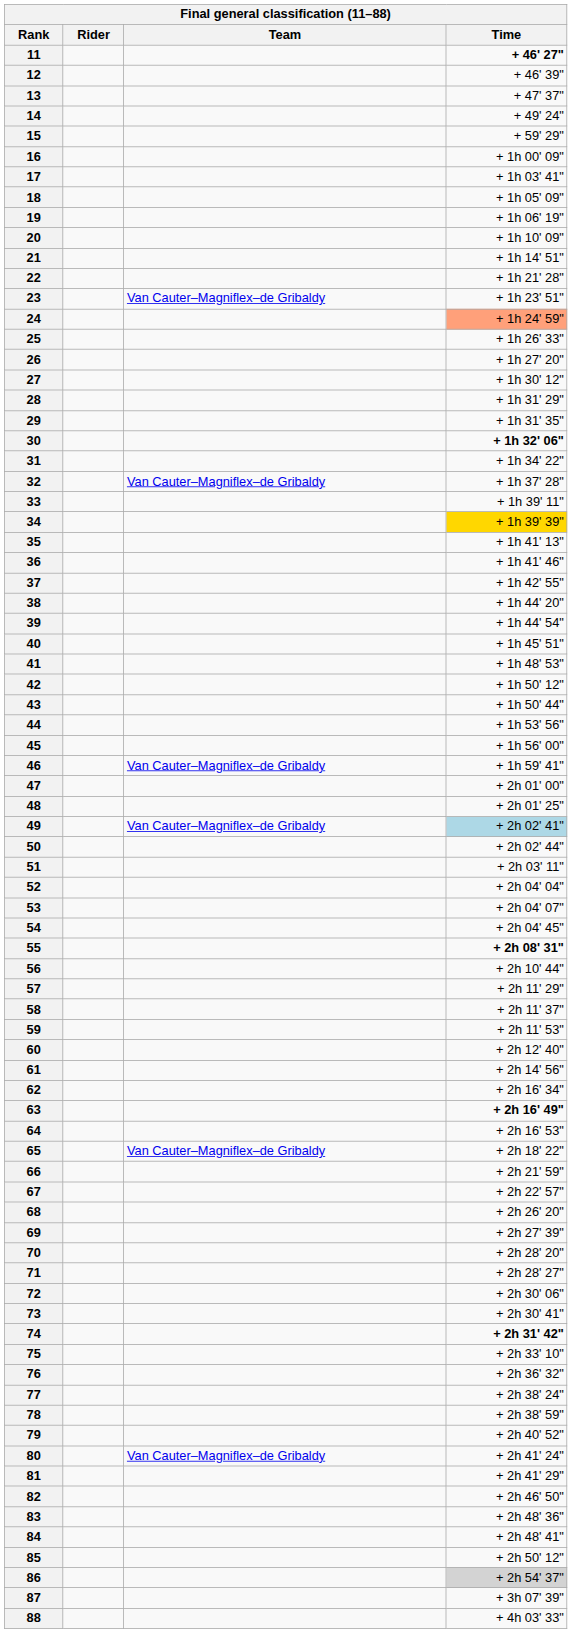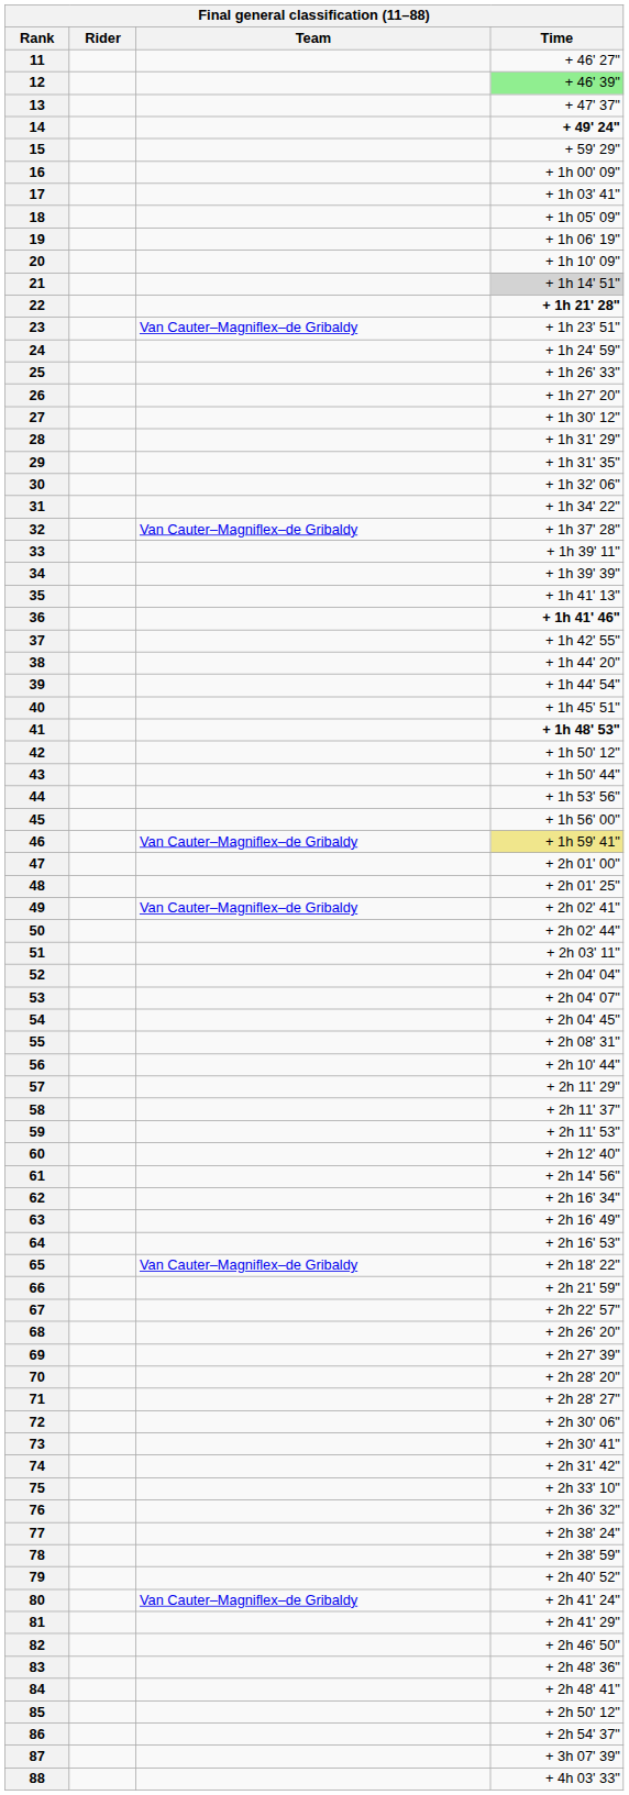11 | Time: bold -> normal
12 | Time: no background -> lightgreen background
14 | Time: normal -> bold
21 | Time: no background -> lightgrey background
22 | Time: normal -> bold
24 | Time: lightsalmon background -> no background
30 | Time: bold -> normal
34 | Time: gold background -> no background
36 | Time: normal -> bold
41 | Time: normal -> bold
46 | Time: no background -> khaki background
49 | Time: lightblue background -> no background
55 | Time: bold -> normal
63 | Time: bold -> normal
74 | Time: bold -> normal
86 | Time: lightgrey background -> no background
